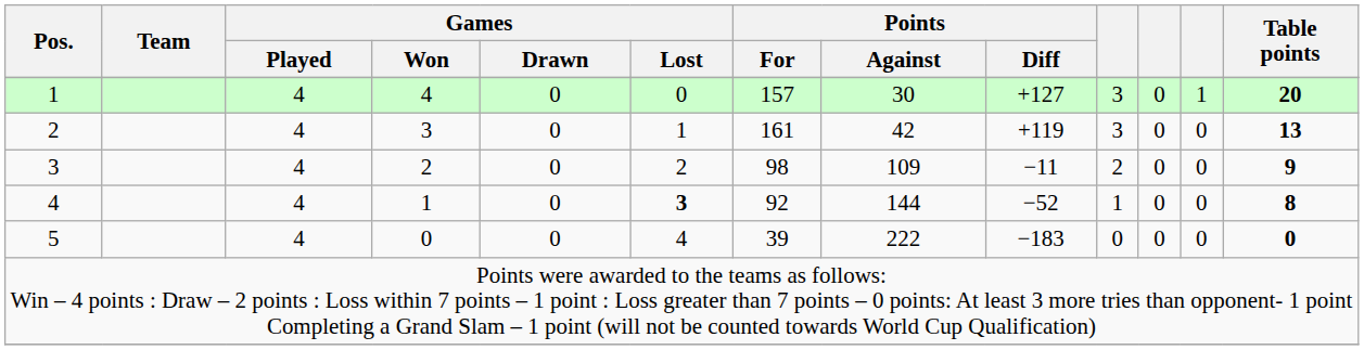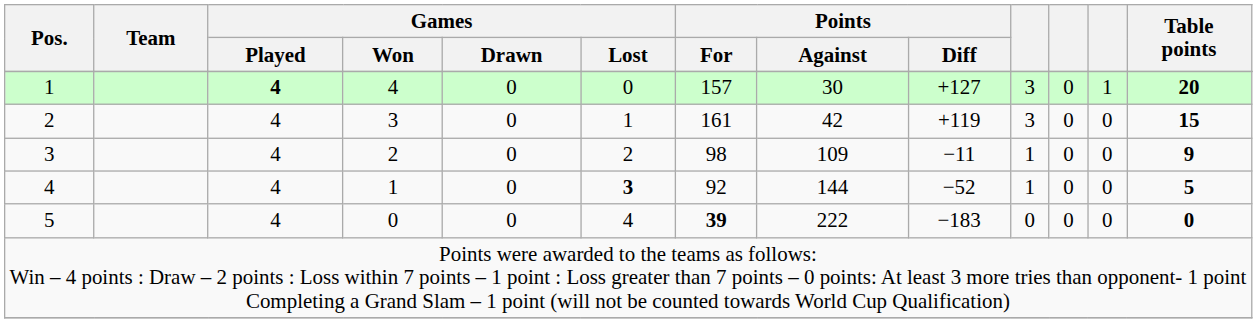row 3 | Games / Played: normal -> bold
row 4 | Table points: 13 -> 15
row 5 | column 10: 2 -> 1
row 6 | Table points: 8 -> 5
row 7 | Points / For: normal -> bold
